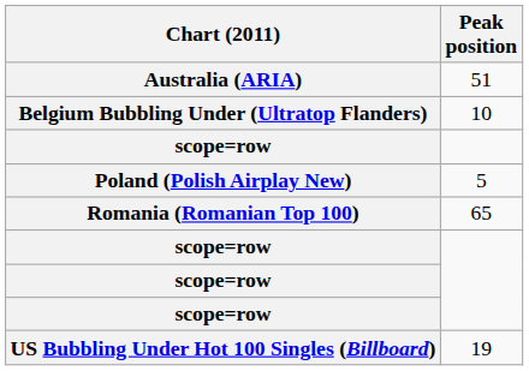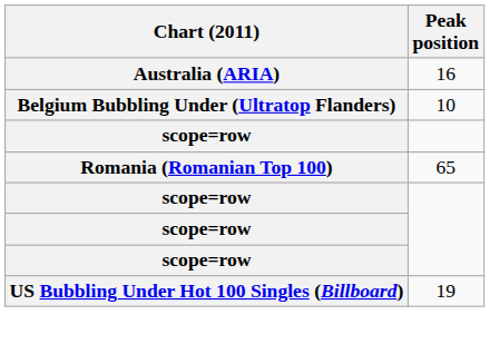Australia (ARIA) | Peak position: 51 -> 16
- row: Poland (Polish Airplay New) | 5
